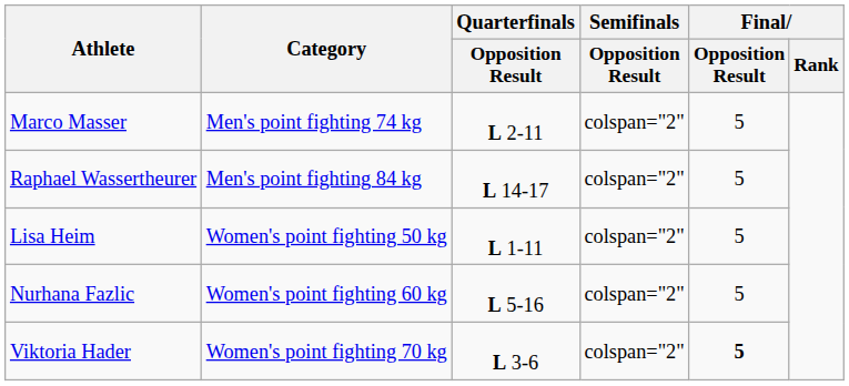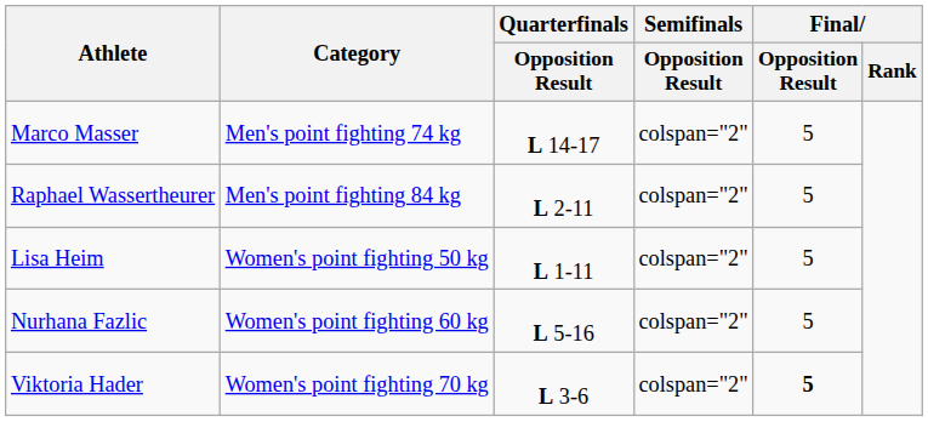Marco Masser | Quarterfinals / Opposition Result: L 2-11 -> L 14-17
Raphael Wassertheurer | Quarterfinals / Opposition Result: L 14-17 -> L 2-11
